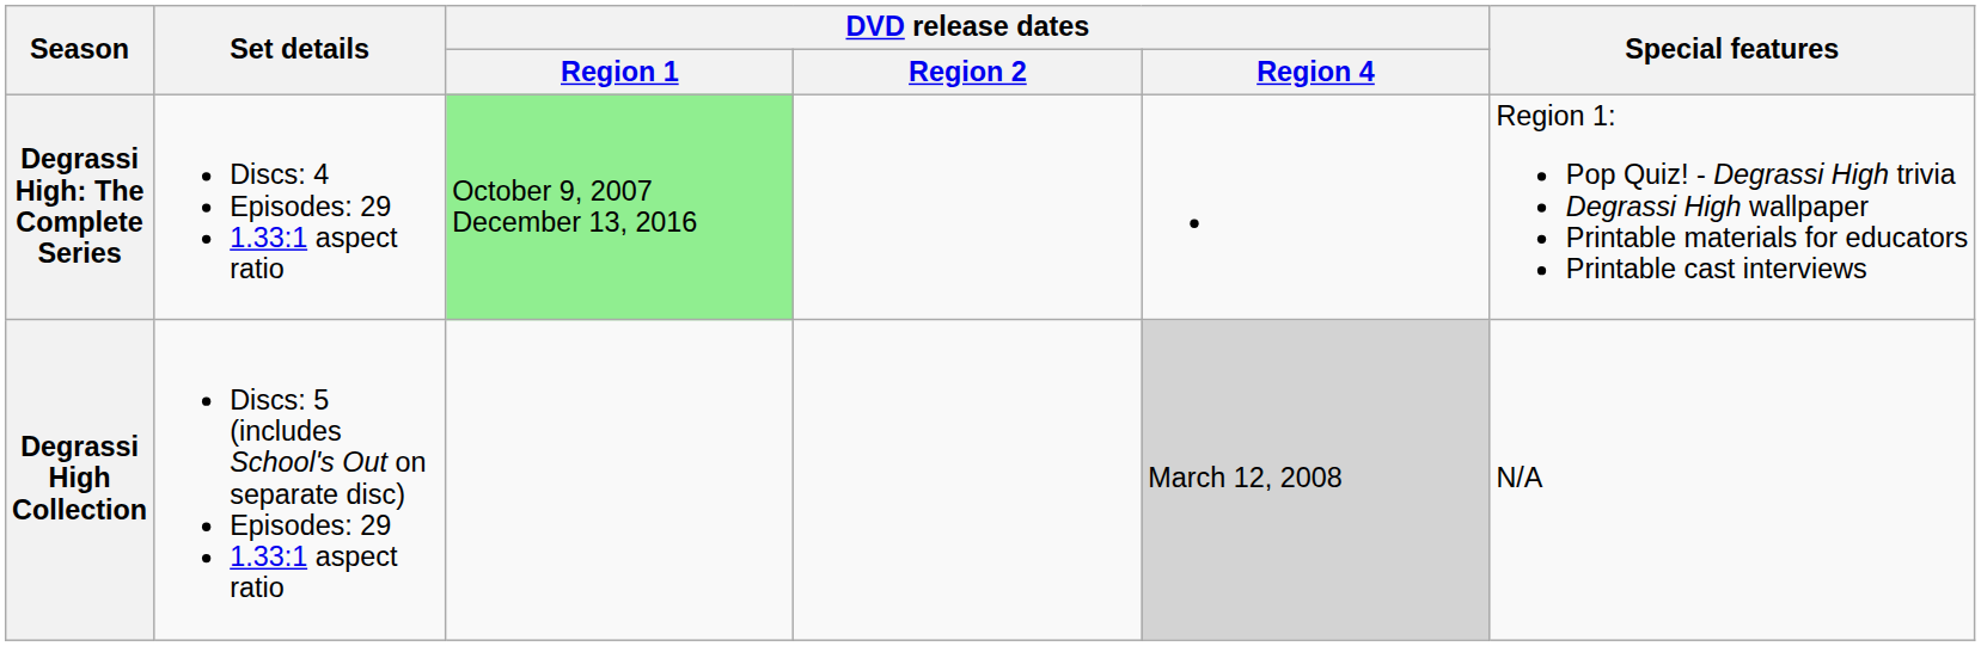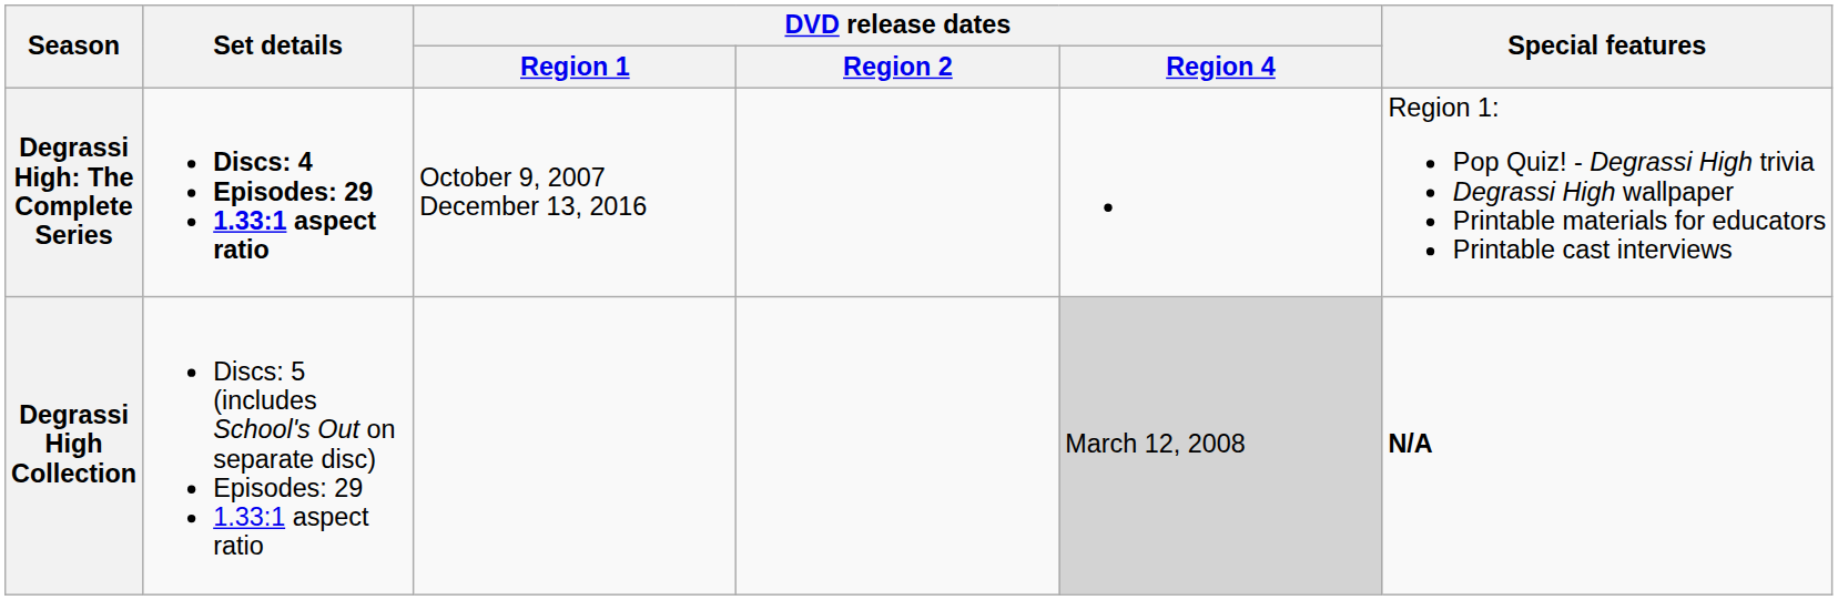Degrassi High: The Complete Series | Set details: normal -> bold
Degrassi High: The Complete Series | DVD release dates / Region 1: lightgreen background -> no background
Degrassi High Collection | Special features: normal -> bold
